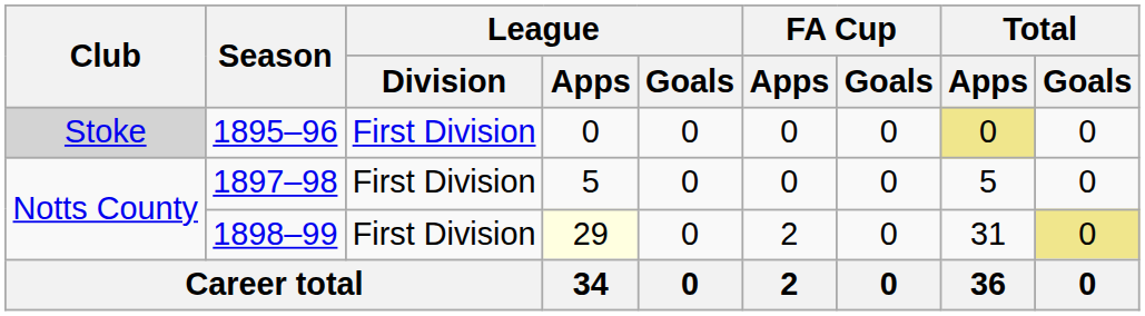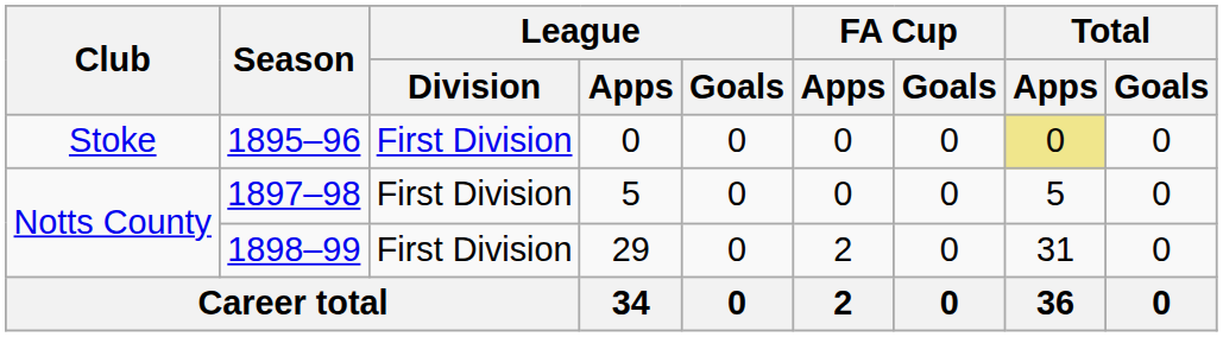1895–96 | Club: lightgrey background -> no background
1898–99 | League / Apps: lightyellow background -> no background
1898–99 | Total / Goals: khaki background -> no background
